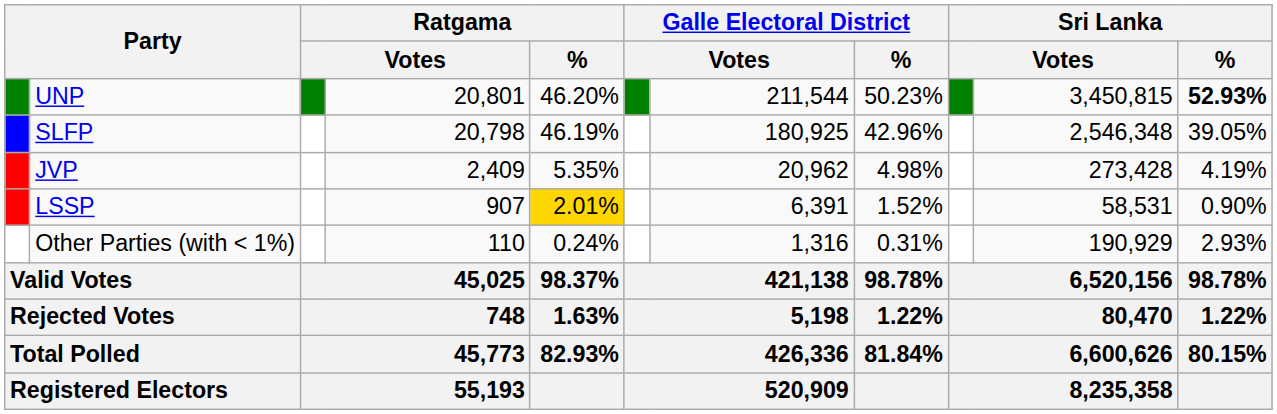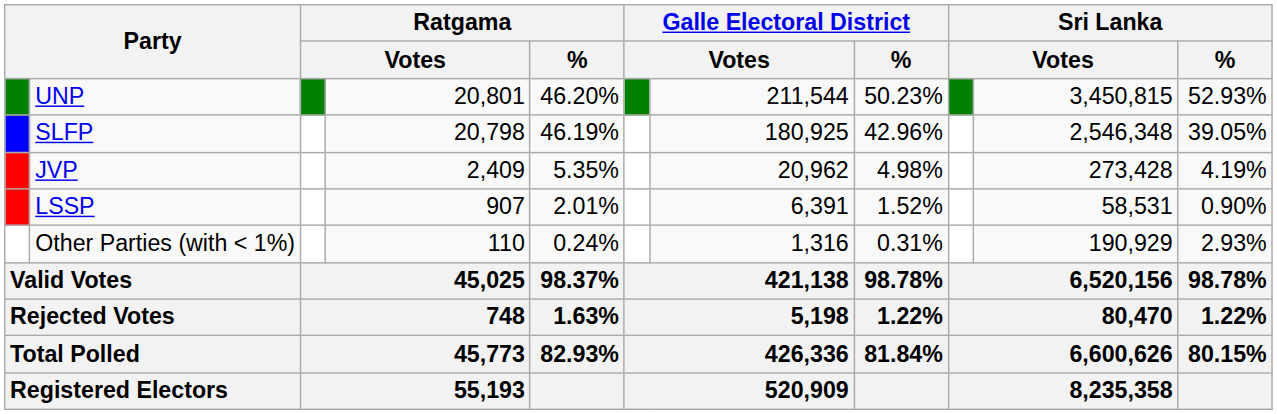UNP | Sri Lanka / %: bold -> normal
LSSP | Ratgama / %: gold background -> no background
